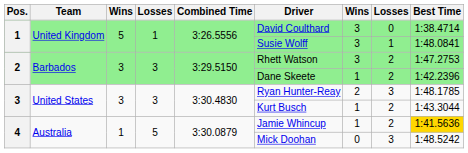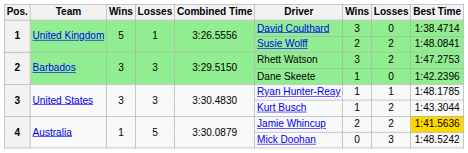row 3 | column 7: 3 -> 2
row 3 | column 8: 1 -> 2
row 5 | column 8: 2 -> 0
row 6 | column 7: 2 -> 1
row 6 | column 8: 3 -> 1
row 8 | column 7: 1 -> 2
